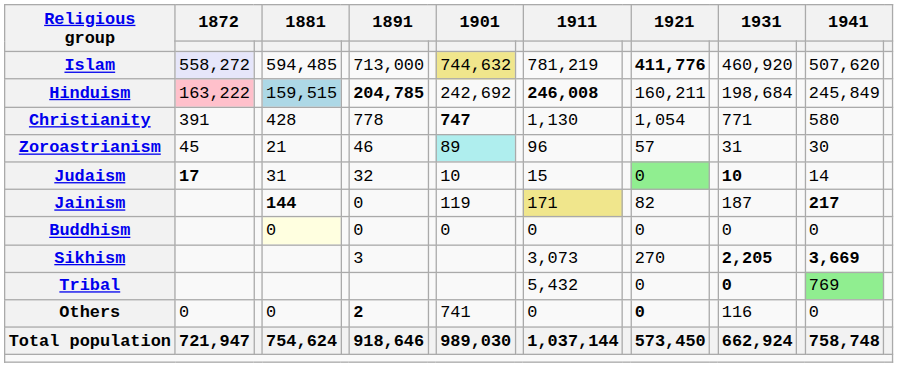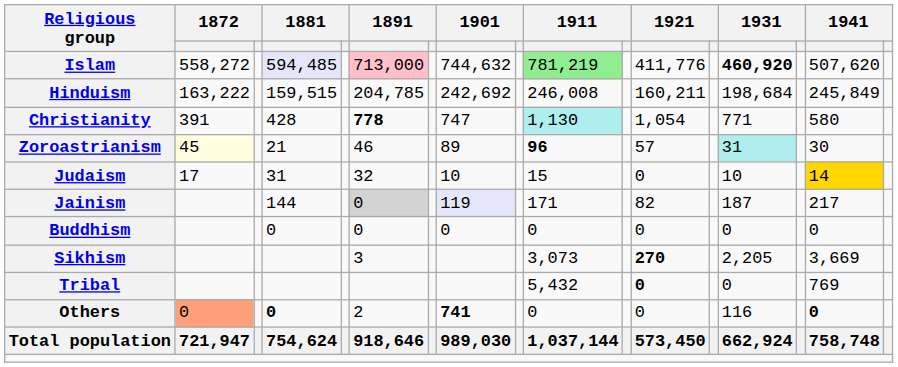Islam | column 2: lavender background -> no background
Islam | column 4: no background -> lavender background
Islam | column 6: no background -> pink background
Islam | column 8: khaki background -> no background
Islam | column 10: no background -> lightgreen background
Islam | column 12: bold -> normal
Islam | column 14: normal -> bold
Hinduism | column 2: pink background -> no background
Hinduism | column 4: lightblue background -> no background
Hinduism | column 6: bold -> normal
Hinduism | column 10: bold -> normal
Christianity | column 6: normal -> bold
Christianity | column 8: bold -> normal
Christianity | column 10: no background -> paleturquoise background
Zoroastrianism | column 2: no background -> lightyellow background
Zoroastrianism | column 8: paleturquoise background -> no background
Zoroastrianism | column 10: normal -> bold
Zoroastrianism | column 14: no background -> paleturquoise background
Judaism | column 2: bold -> normal
Judaism | column 12: lightgreen background -> no background
Judaism | column 14: bold -> normal
Judaism | column 16: no background -> gold background
Jainism | column 4: bold -> normal
Jainism | column 6: no background -> lightgrey background
Jainism | column 8: no background -> lavender background
Jainism | column 10: khaki background -> no background
Jainism | column 16: bold -> normal
Buddhism | column 4: lightyellow background -> no background
Sikhism | column 12: normal -> bold
Sikhism | column 14: bold -> normal
Sikhism | column 16: bold -> normal
Tribal | column 12: normal -> bold
Tribal | column 14: bold -> normal
Tribal | column 16: lightgreen background -> no background
Others | column 2: no background -> lightsalmon background
Others | column 4: normal -> bold
Others | column 6: bold -> normal
Others | column 8: normal -> bold
Others | column 12: bold -> normal
Others | column 16: normal -> bold
